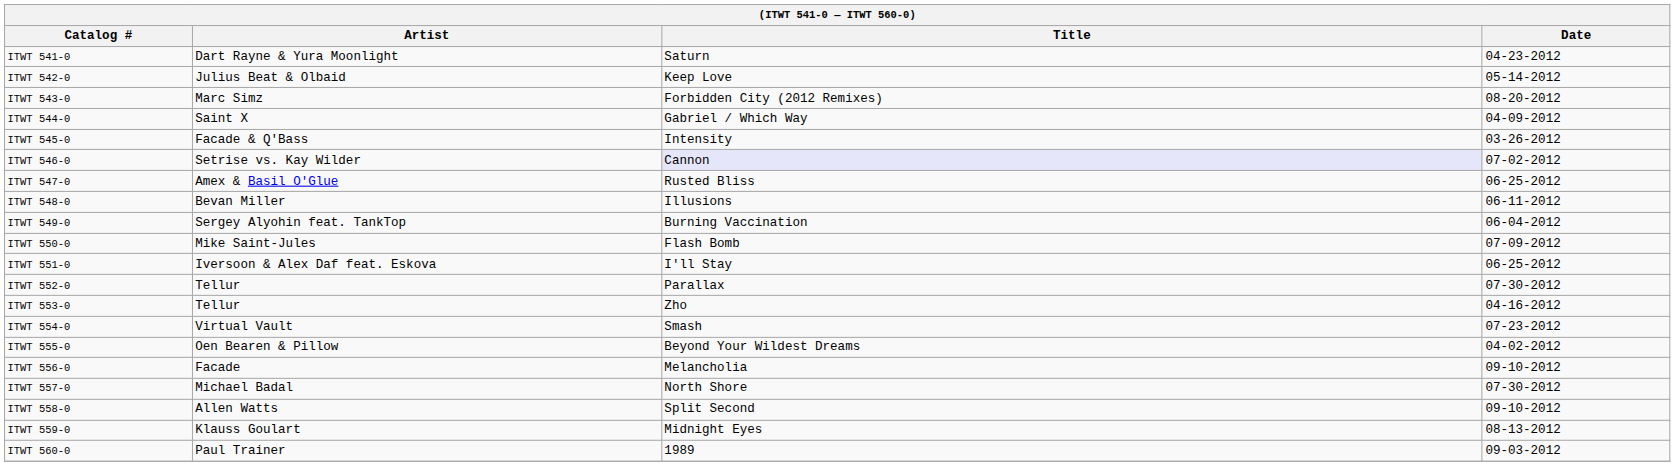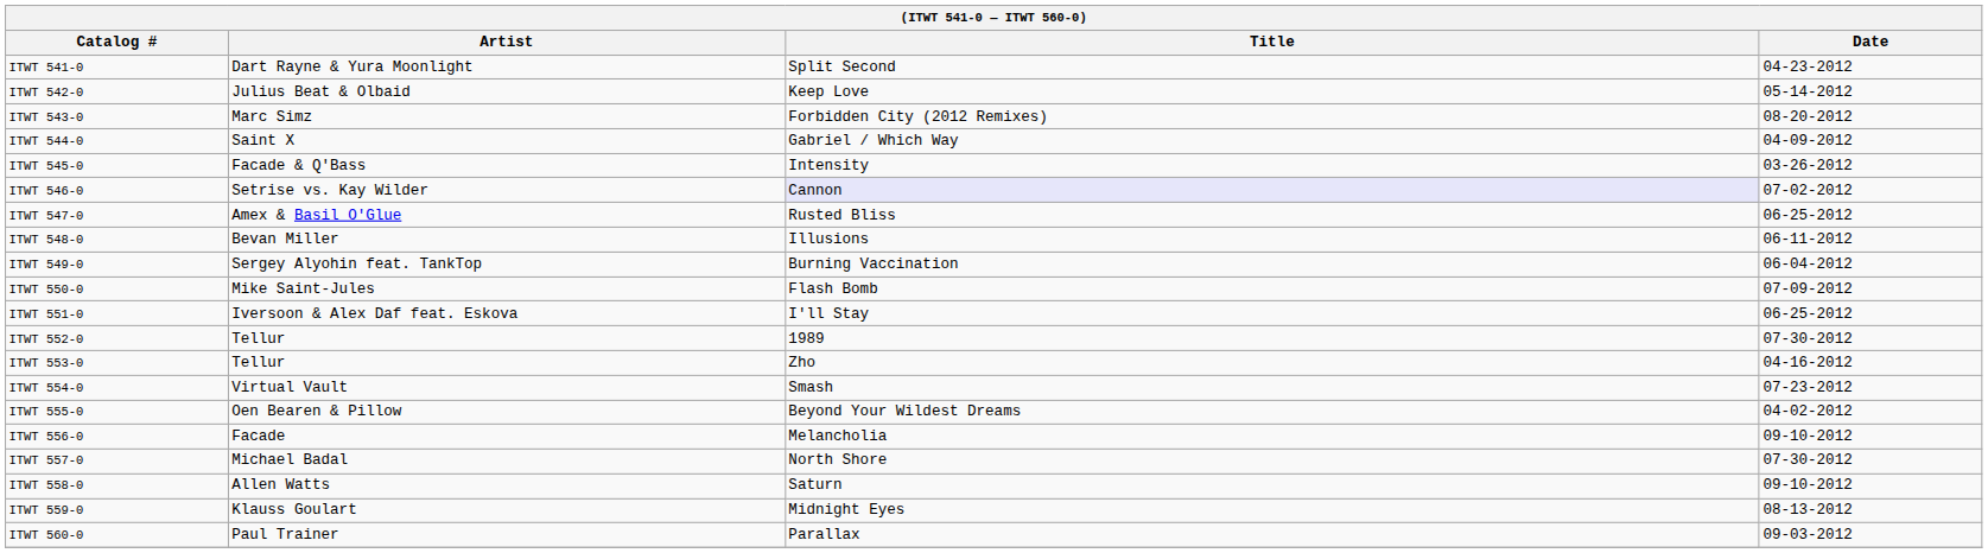ITWT 541-0 | Title: Saturn -> Split Second
ITWT 552-0 | Title: Parallax -> 1989
ITWT 558-0 | Title: Split Second -> Saturn
ITWT 560-0 | Title: 1989 -> Parallax
